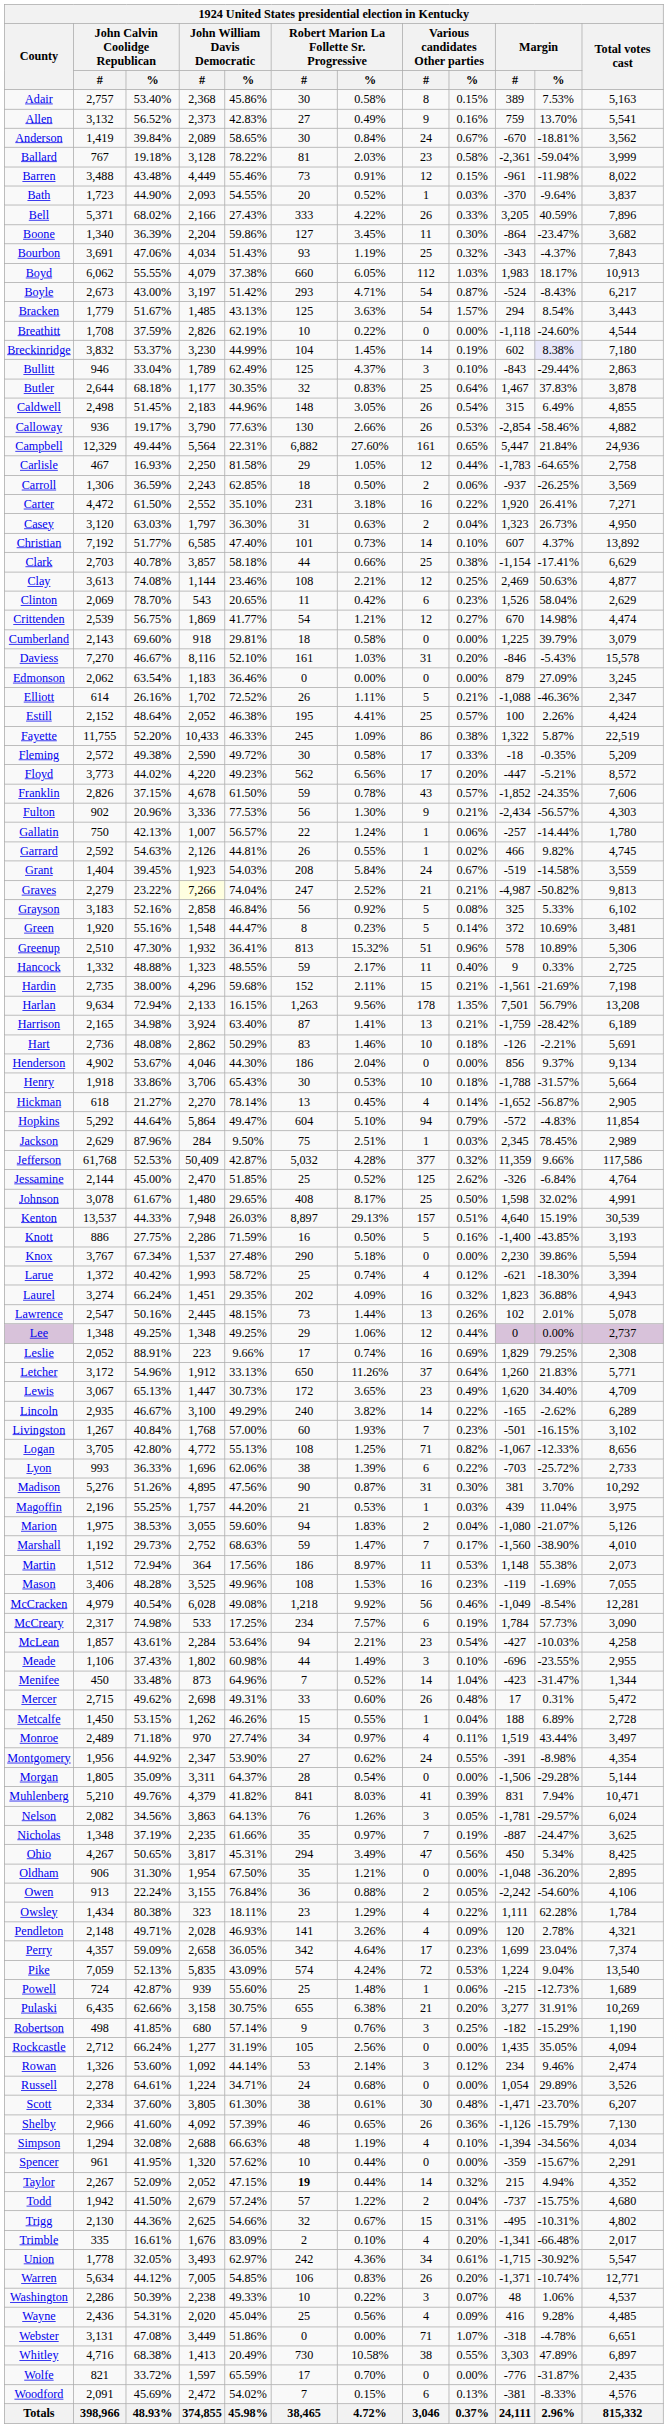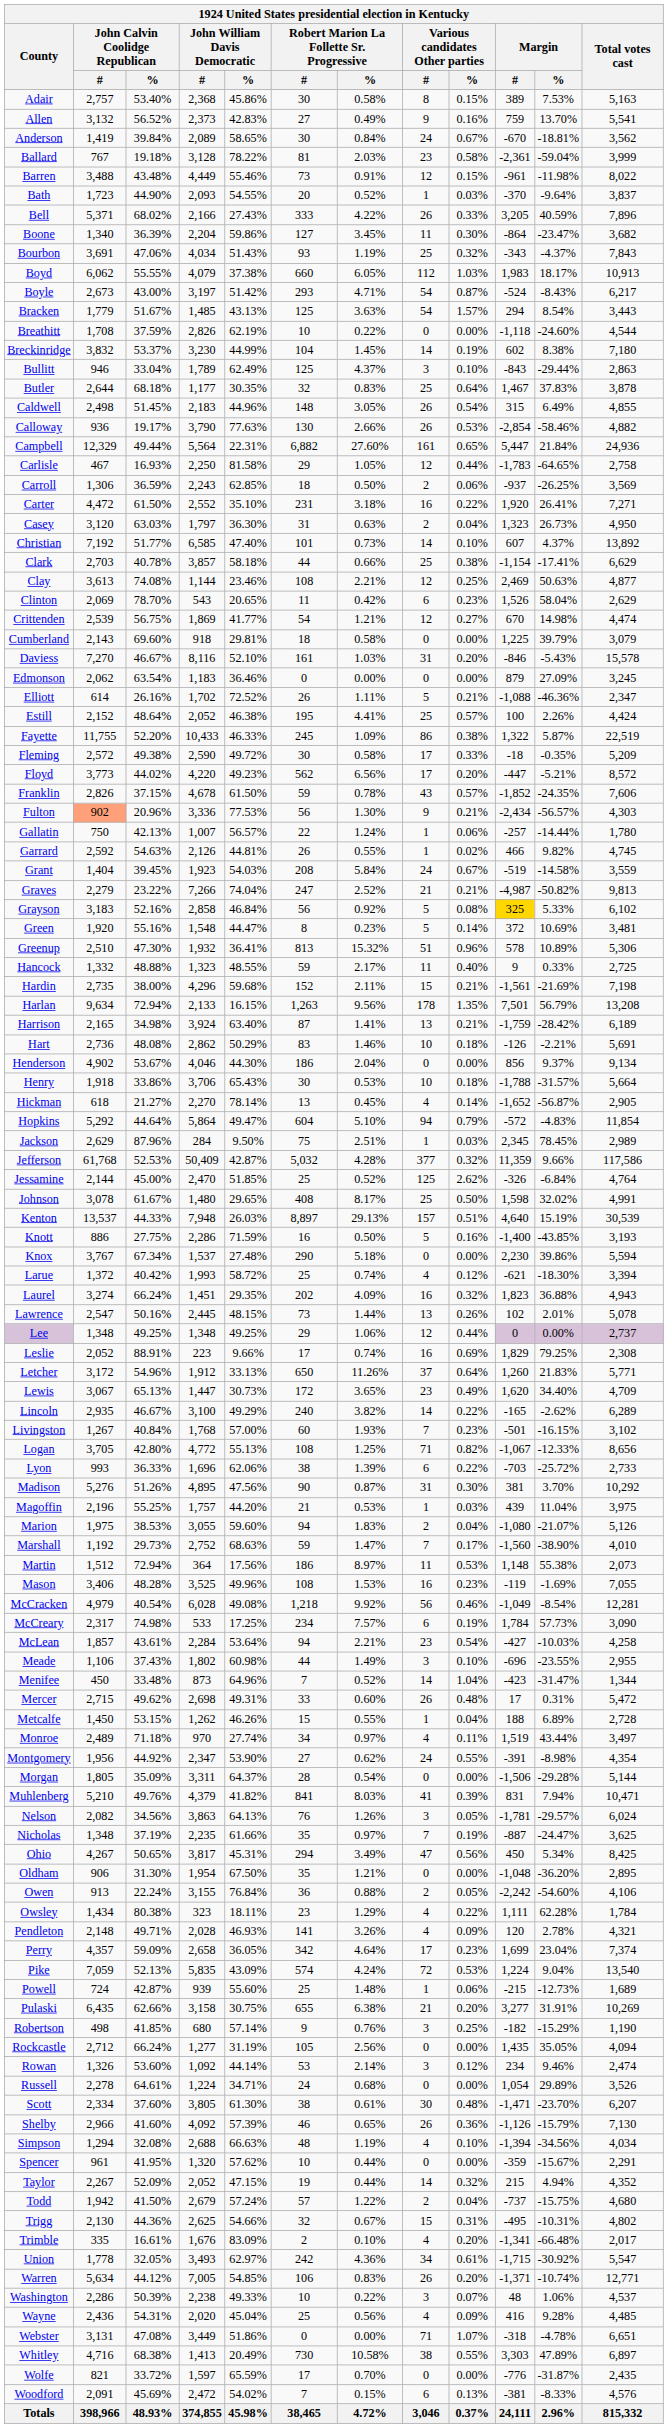Breckinridge | Margin / %: lavender background -> no background
Fulton | John Calvin Coolidge Republican / #: no background -> lightsalmon background
Graves | John William Davis Democratic / #: lightyellow background -> no background
Grayson | Margin / #: no background -> gold background
Taylor | Robert Marion La Follette Sr. Progressive / #: bold -> normal
